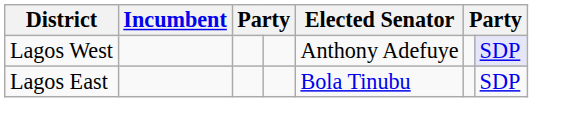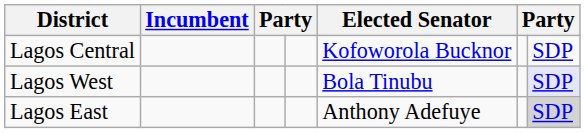+ row: Lagos Central | Kofoworola Bucknor | SDP
Lagos West | Elected Senator: Anthony Adefuye -> Bola Tinubu
Lagos East | Elected Senator: Bola Tinubu -> Anthony Adefuye
Lagos East | column 7: no background -> lightgrey background
